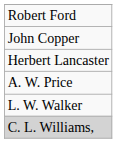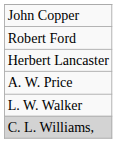row 1 | column 1: Robert Ford -> John Copper
row 2 | column 1: John Copper -> Robert Ford
